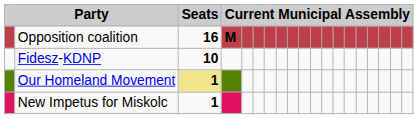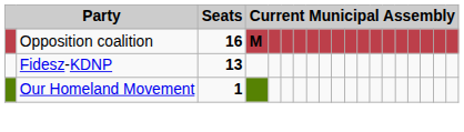Fidesz-KDNP | Seats: 10 -> 13
Our Homeland Movement | Seats: khaki background -> no background
- row: New Impetus for Miskolc | 1
